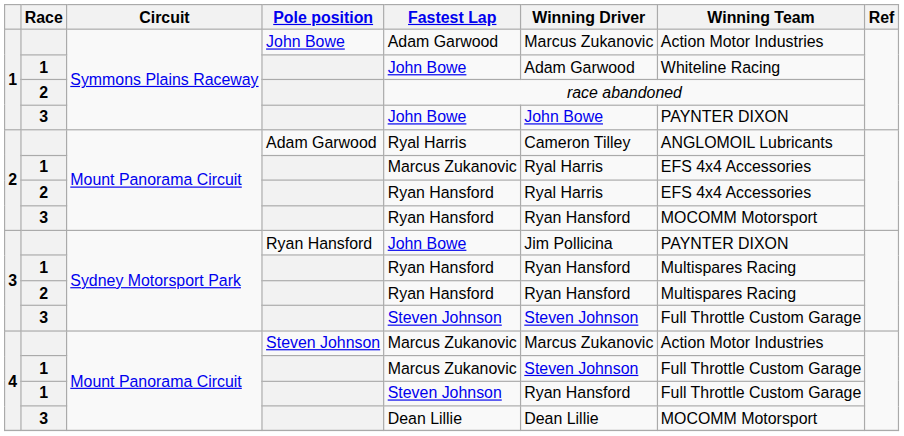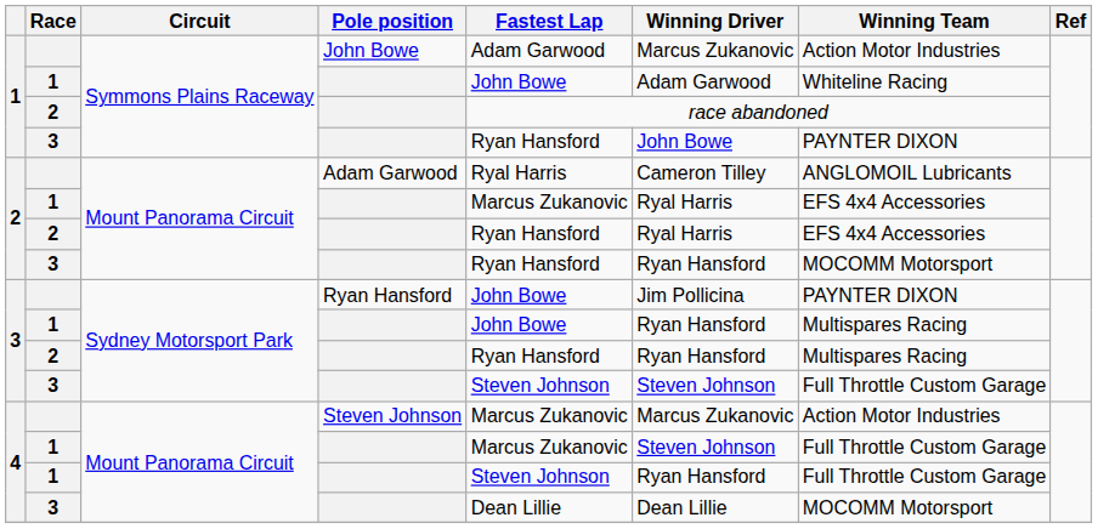row 5 | Fastest Lap: John Bowe -> Ryan Hansford
row 11 | Fastest Lap: Ryan Hansford -> John Bowe
